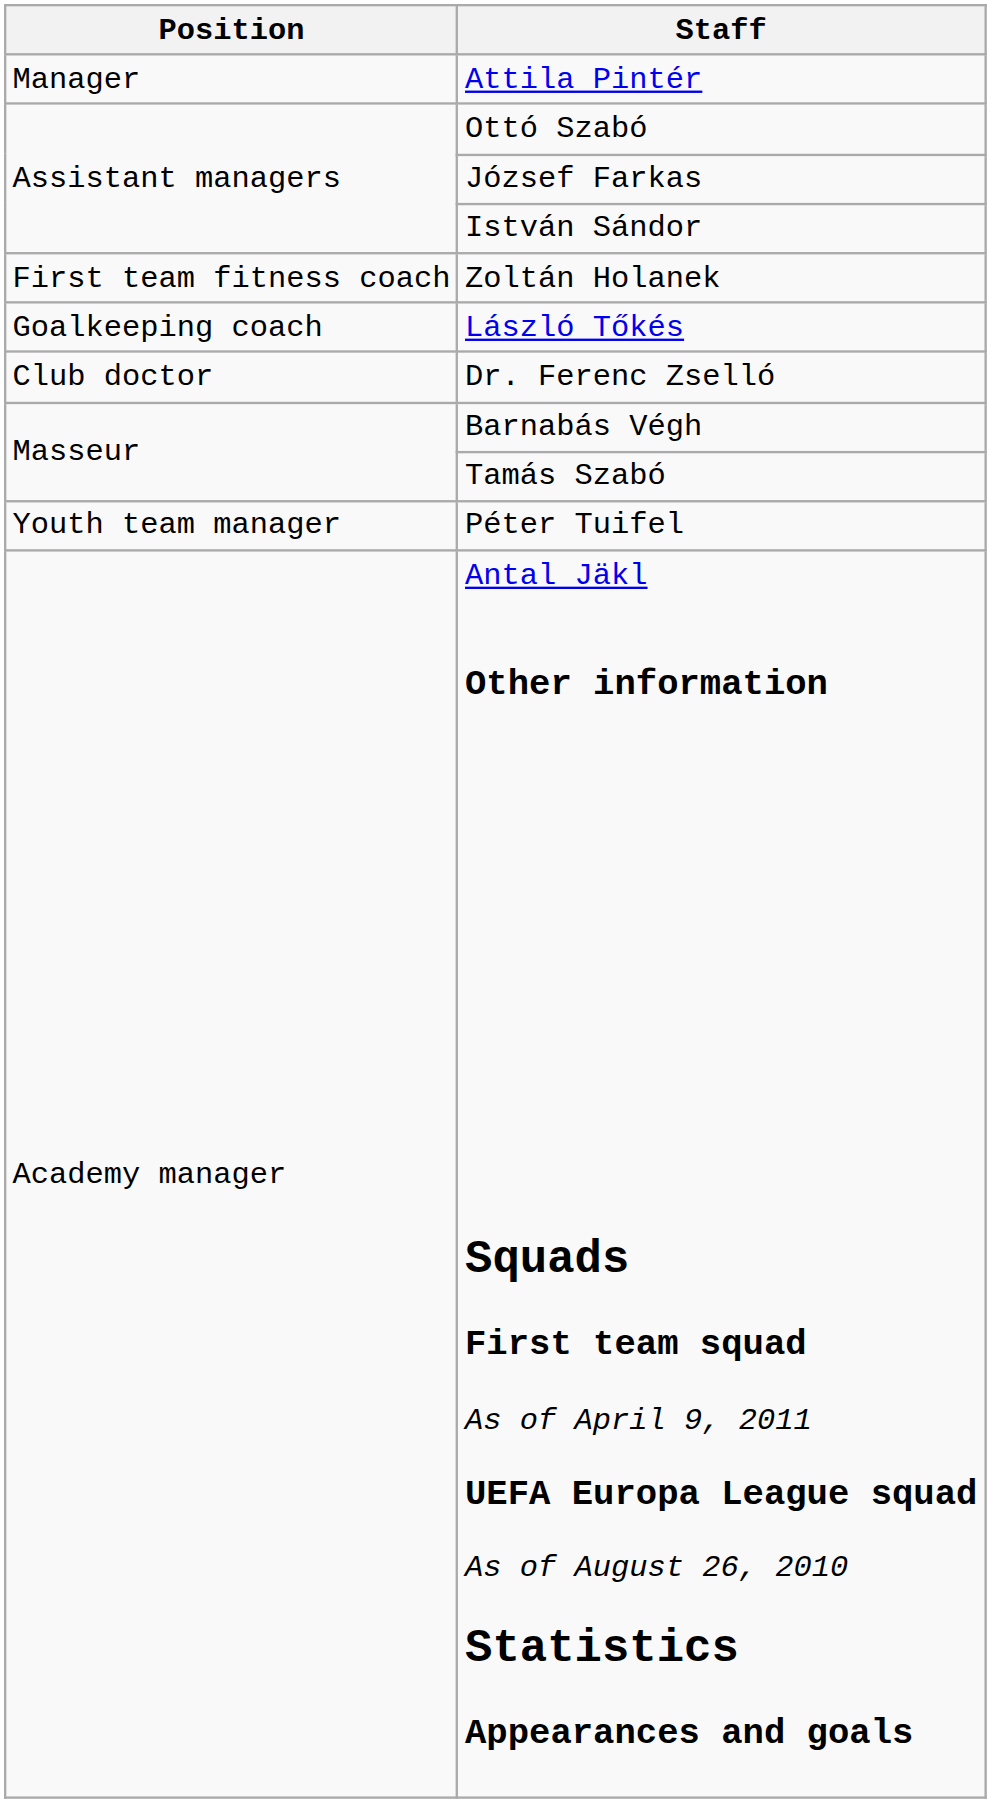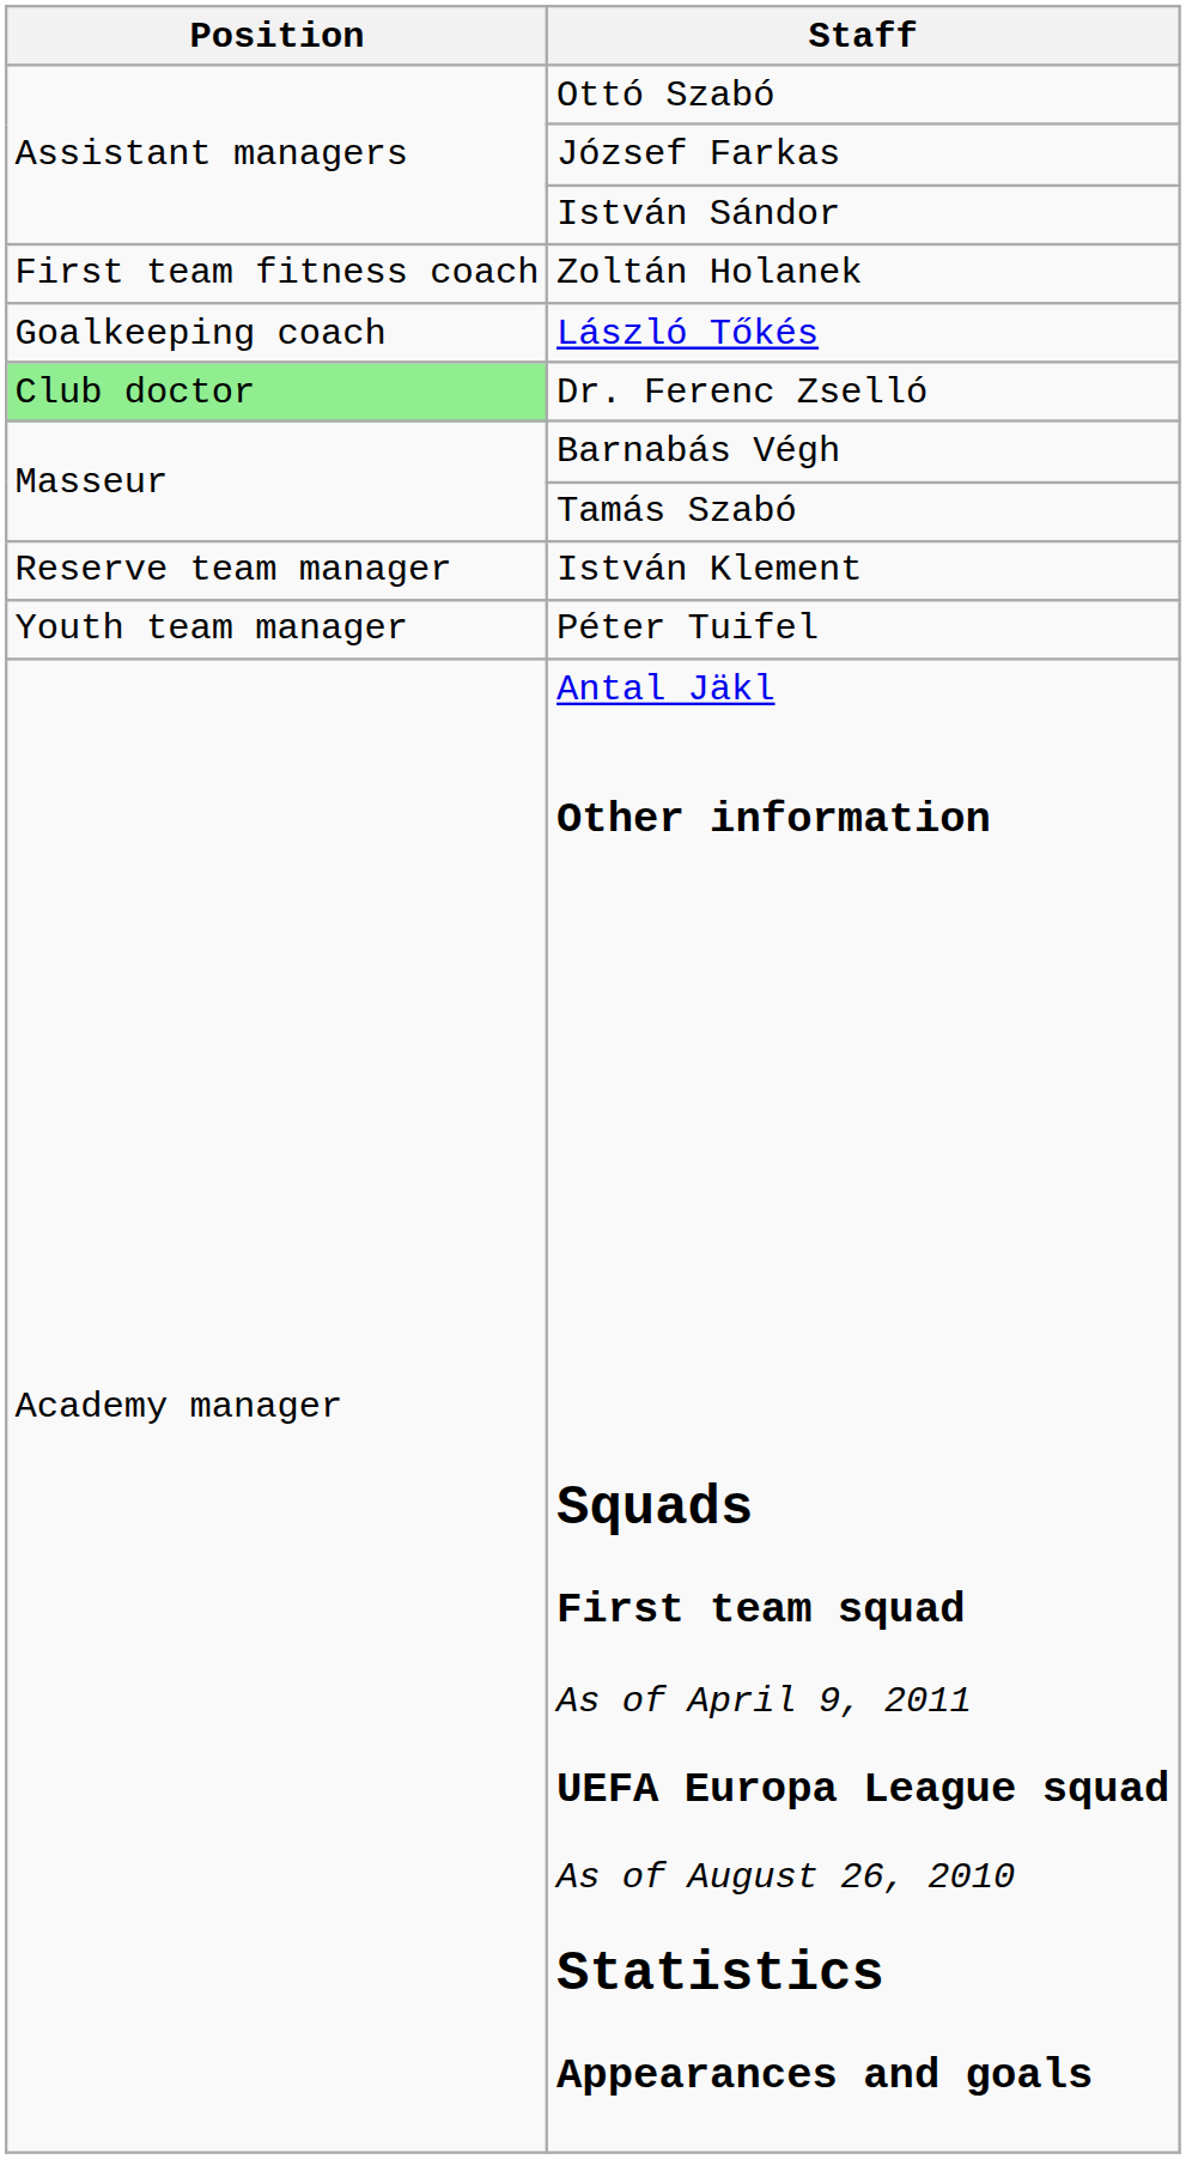- row: Manager | Attila Pintér
Dr. Ferenc Zselló | Position: no background -> lightgreen background
+ row: Reserve team manager | István Klement
